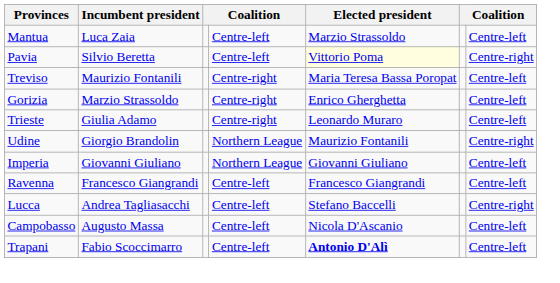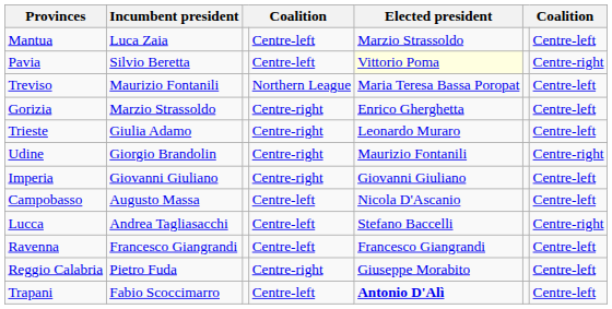Treviso | column 4: Centre-right -> Northern League
Udine | column 4: Northern League -> Centre-right
Imperia | column 4: Northern League -> Centre-right
rows swapped: Ravenna <-> Campobasso
+ row: Reggio Calabria | Pietro Fuda | Centre-right | Giuseppe Morabito | Centre-left
